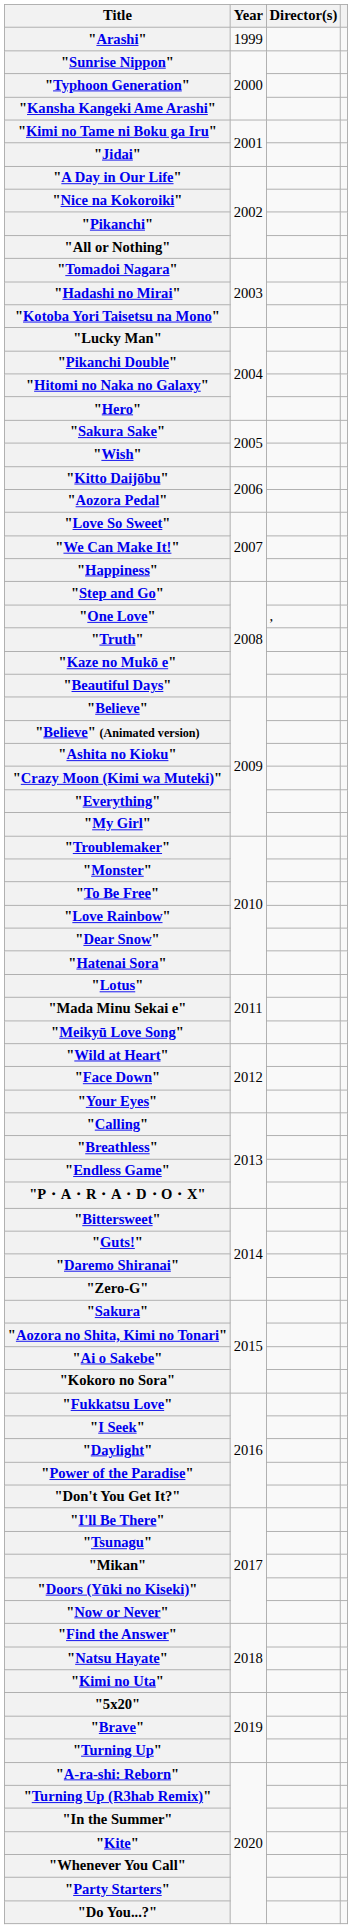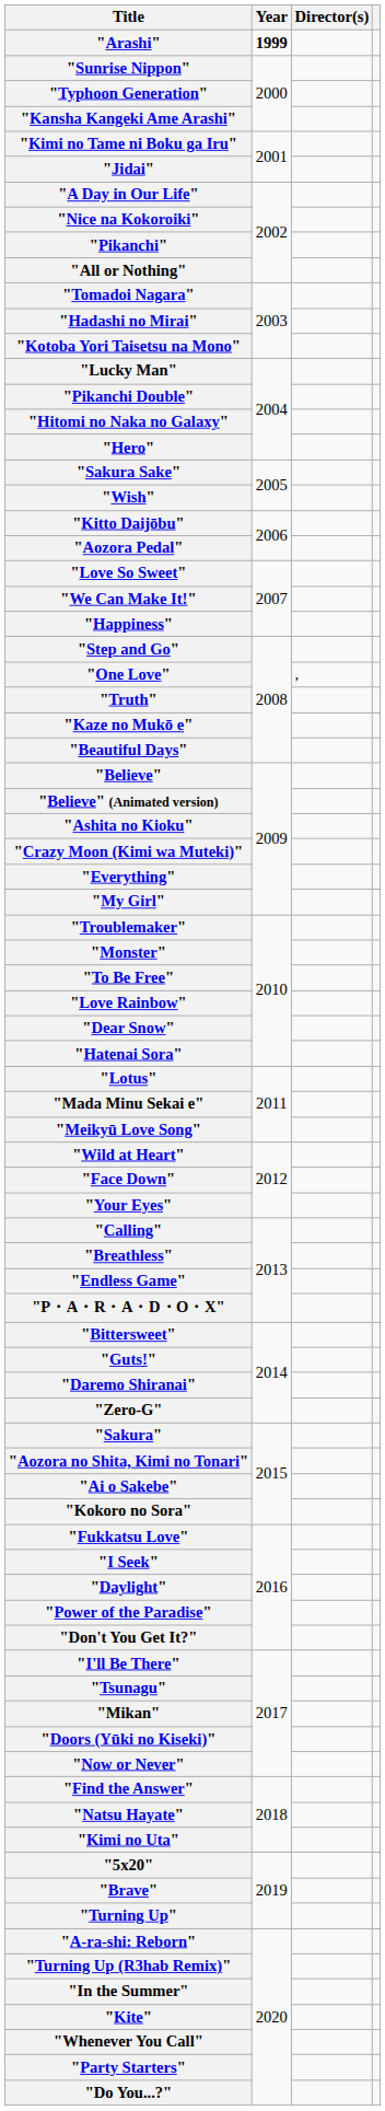"Arashi" | Year: normal -> bold
